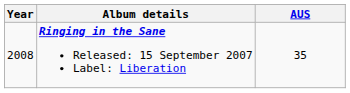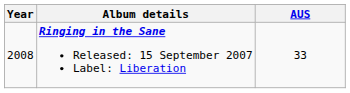row 2 | AUS: 35 -> 33
